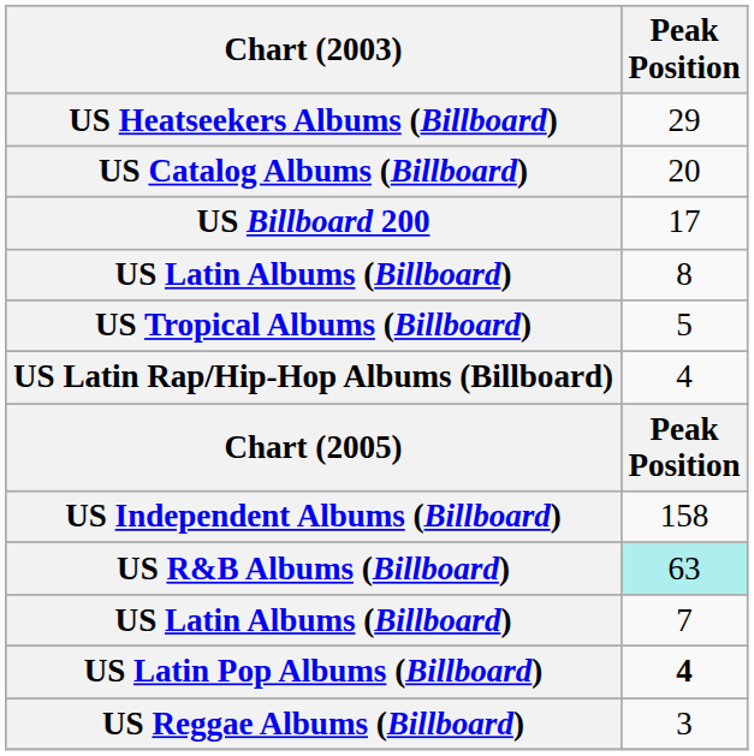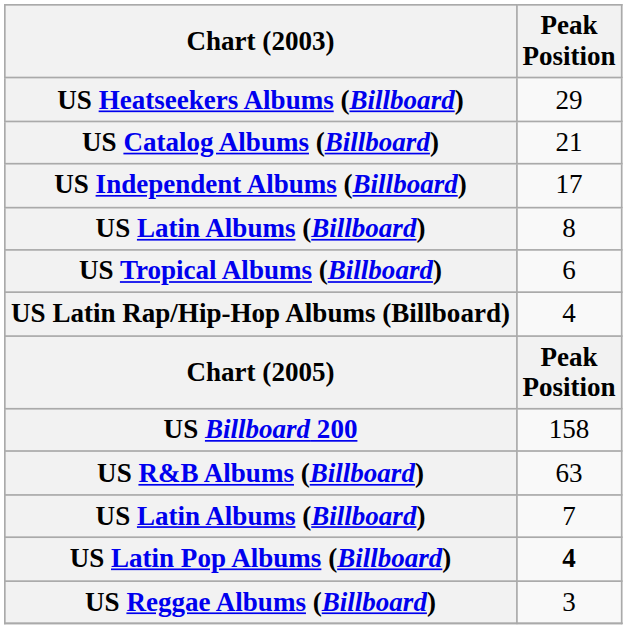row 3 | Peak Position: 20 -> 21
row 4 | Chart (2003): US Billboard 200 -> US Independent Albums (Billboard)
row 6 | Peak Position: 5 -> 6
row 9 | Chart (2003): US Independent Albums (Billboard) -> US Billboard 200
row 10 | Peak Position: paleturquoise background -> no background
